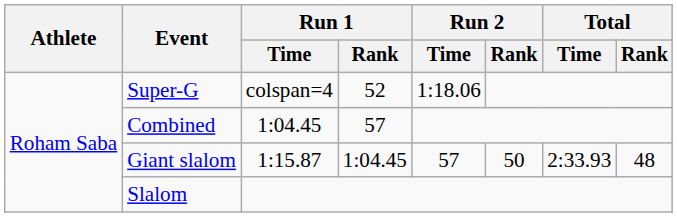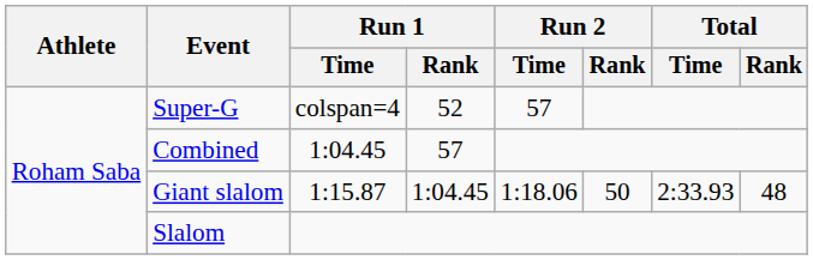Super-G | Run 2 / Time: 1:18.06 -> 57
Giant slalom | Run 2 / Time: 57 -> 1:18.06
